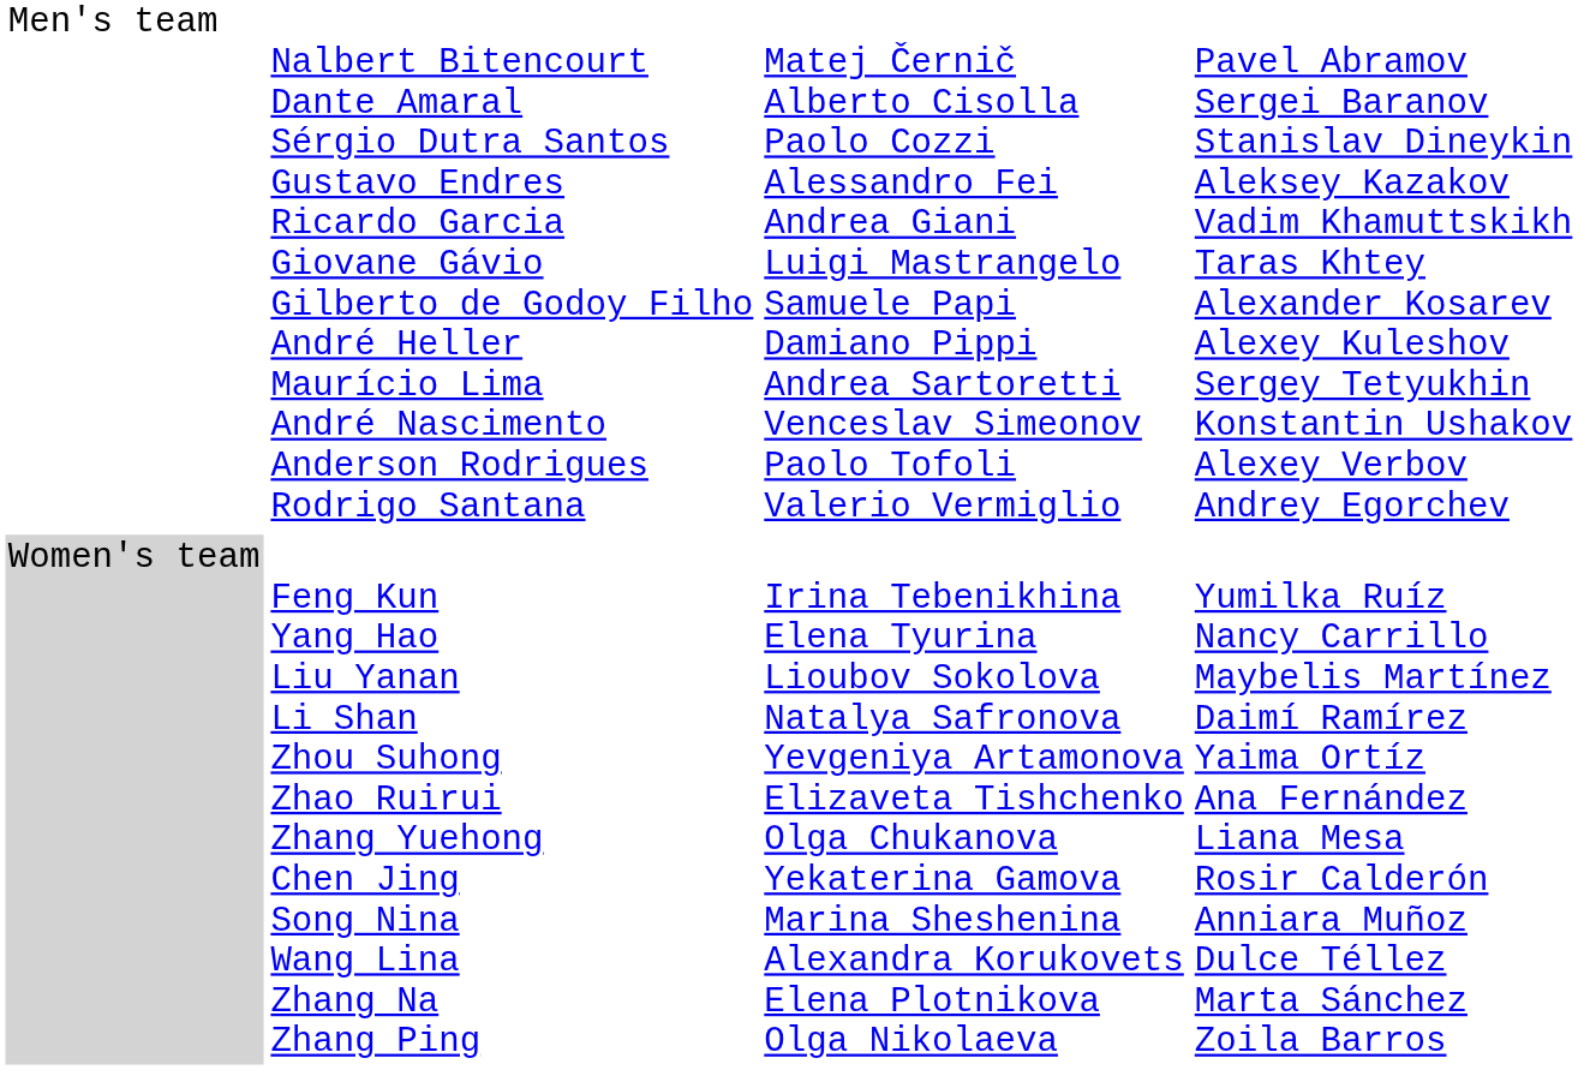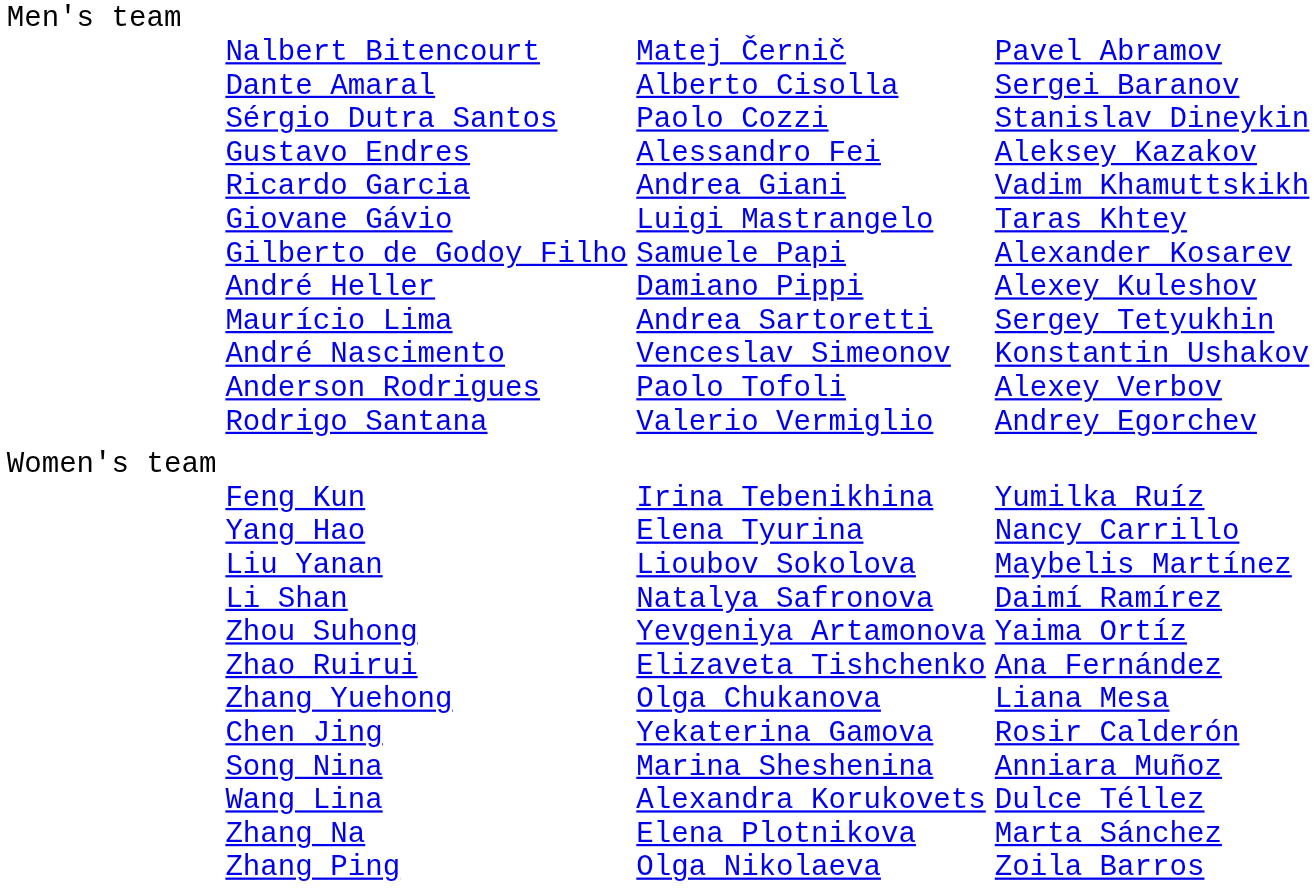Women's team | column 1: lightgrey background -> no background
